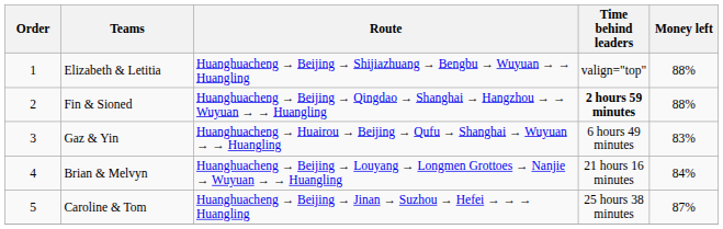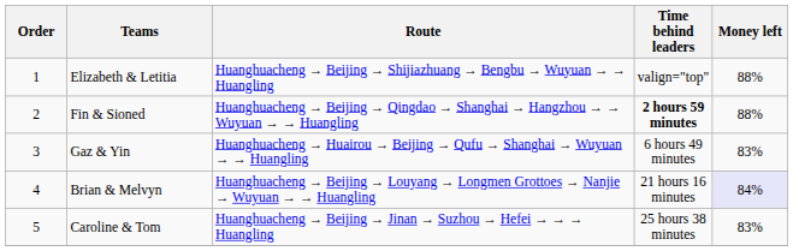Brian & Melvyn | Money left: no background -> lavender background
Caroline & Tom | Money left: 87% -> 83%
